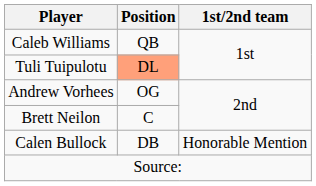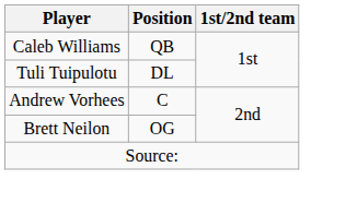Tuli Tuipulotu | Position: lightsalmon background -> no background
Andrew Vorhees | Position: OG -> C
Brett Neilon | Position: C -> OG
- row: Calen Bullock | DB | Honorable Mention
